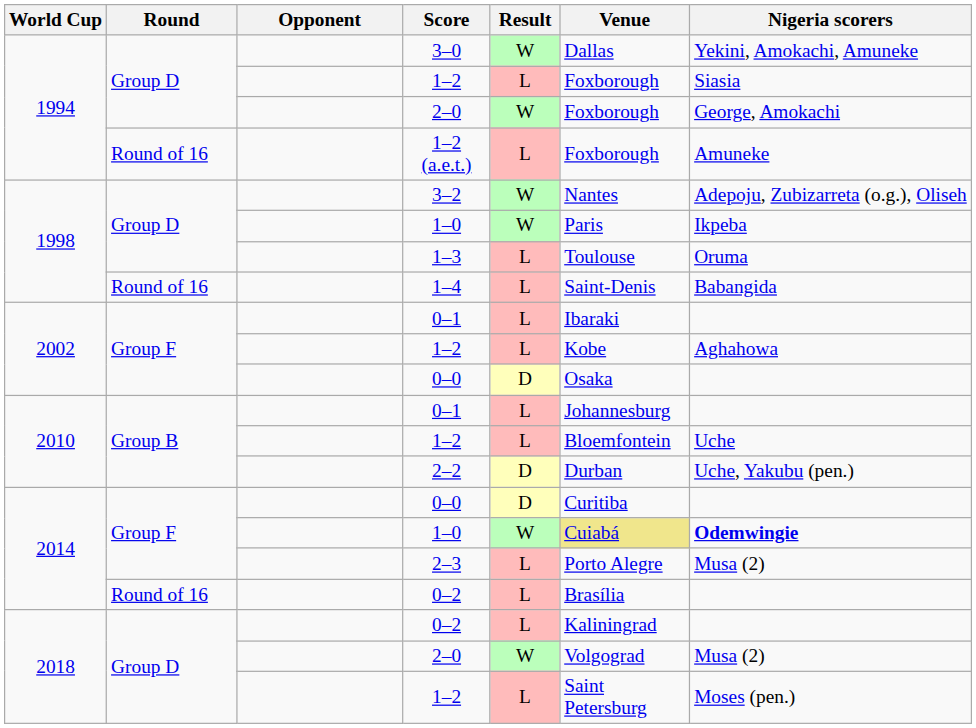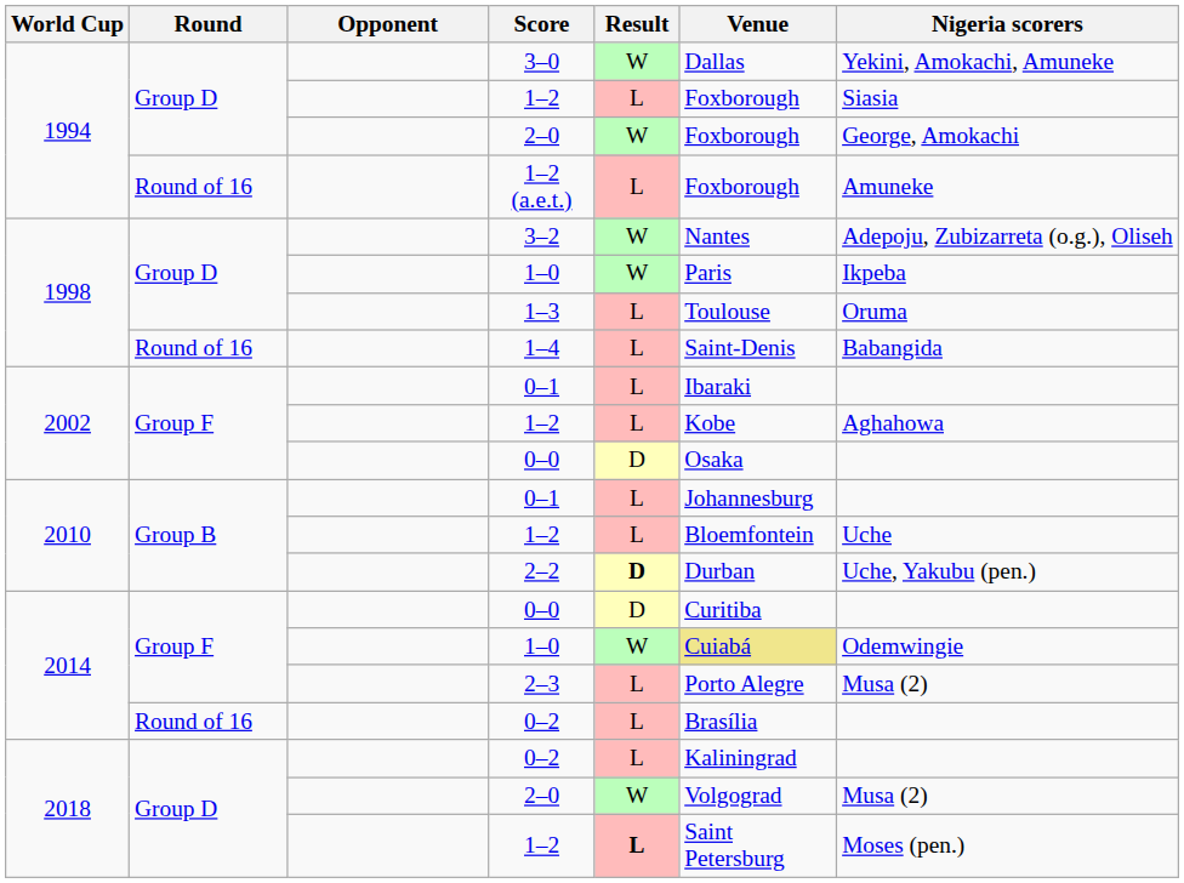2–2 | Result: normal -> bold
2014 / 1–0 | Nigeria scorers: bold -> normal
2018 / 1–2 | Result: normal -> bold
